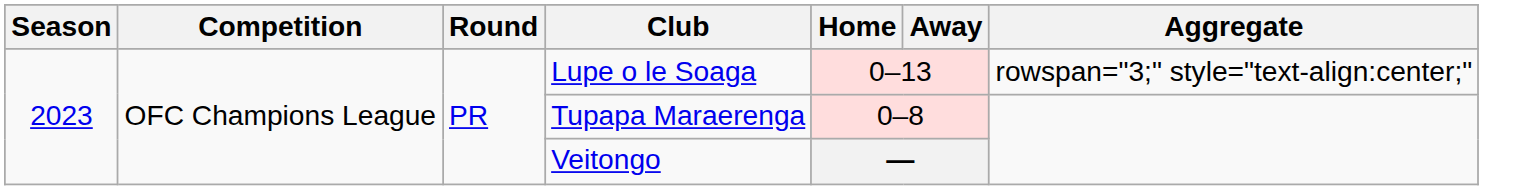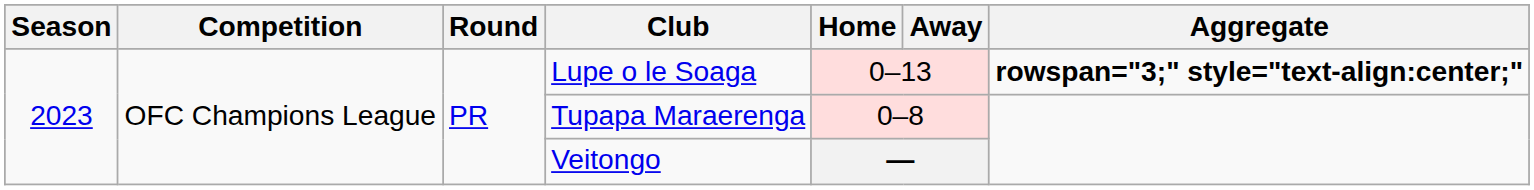Lupe o le Soaga | Aggregate: normal -> bold
